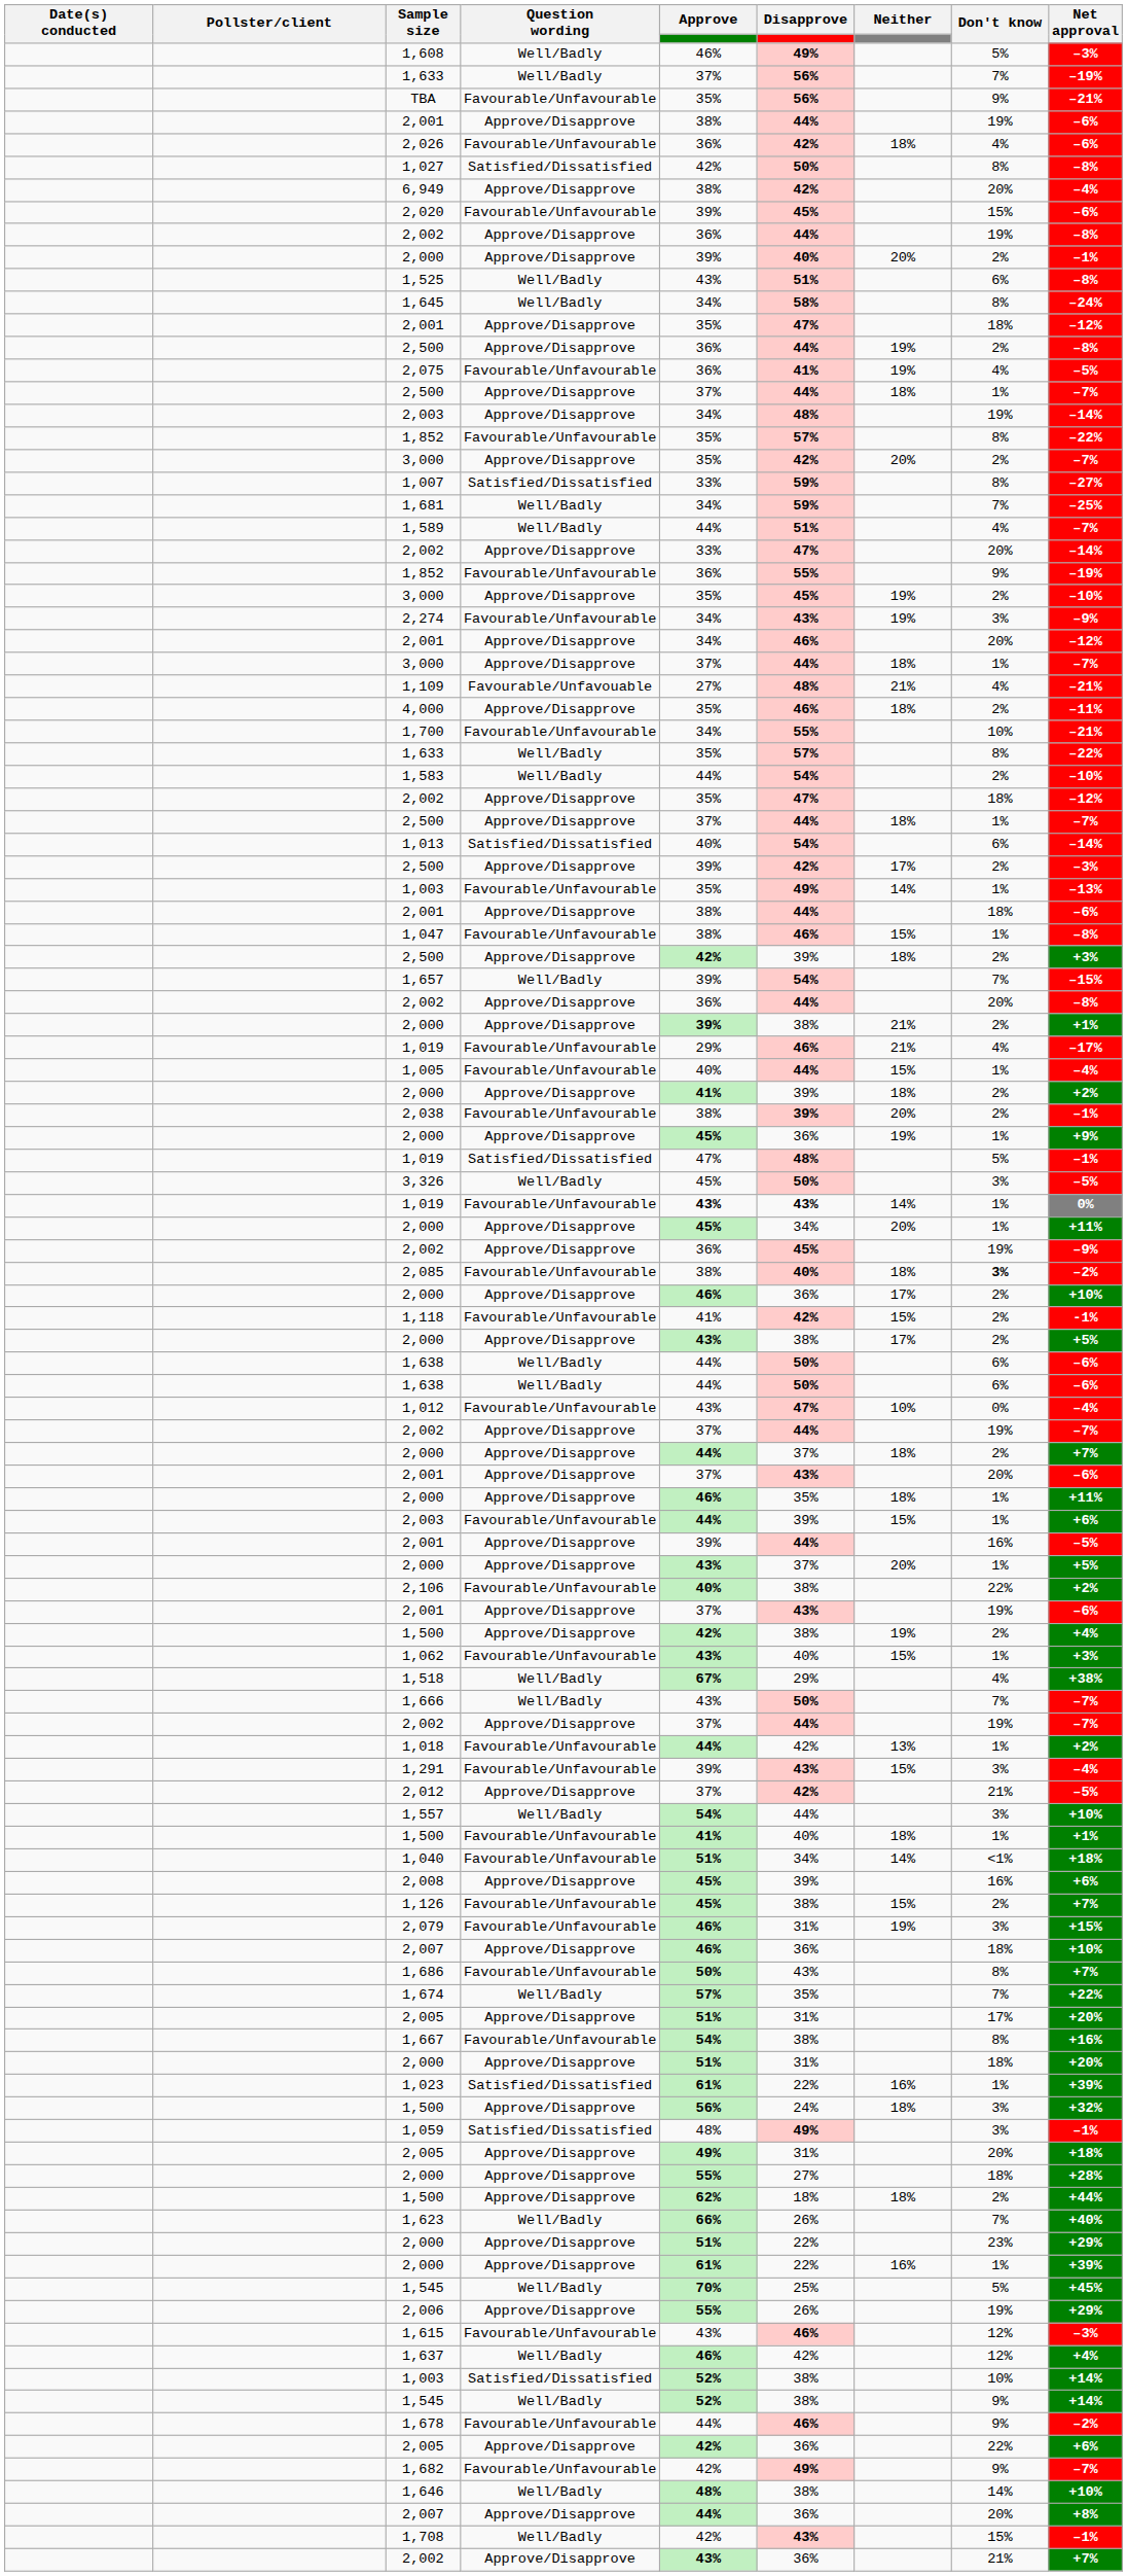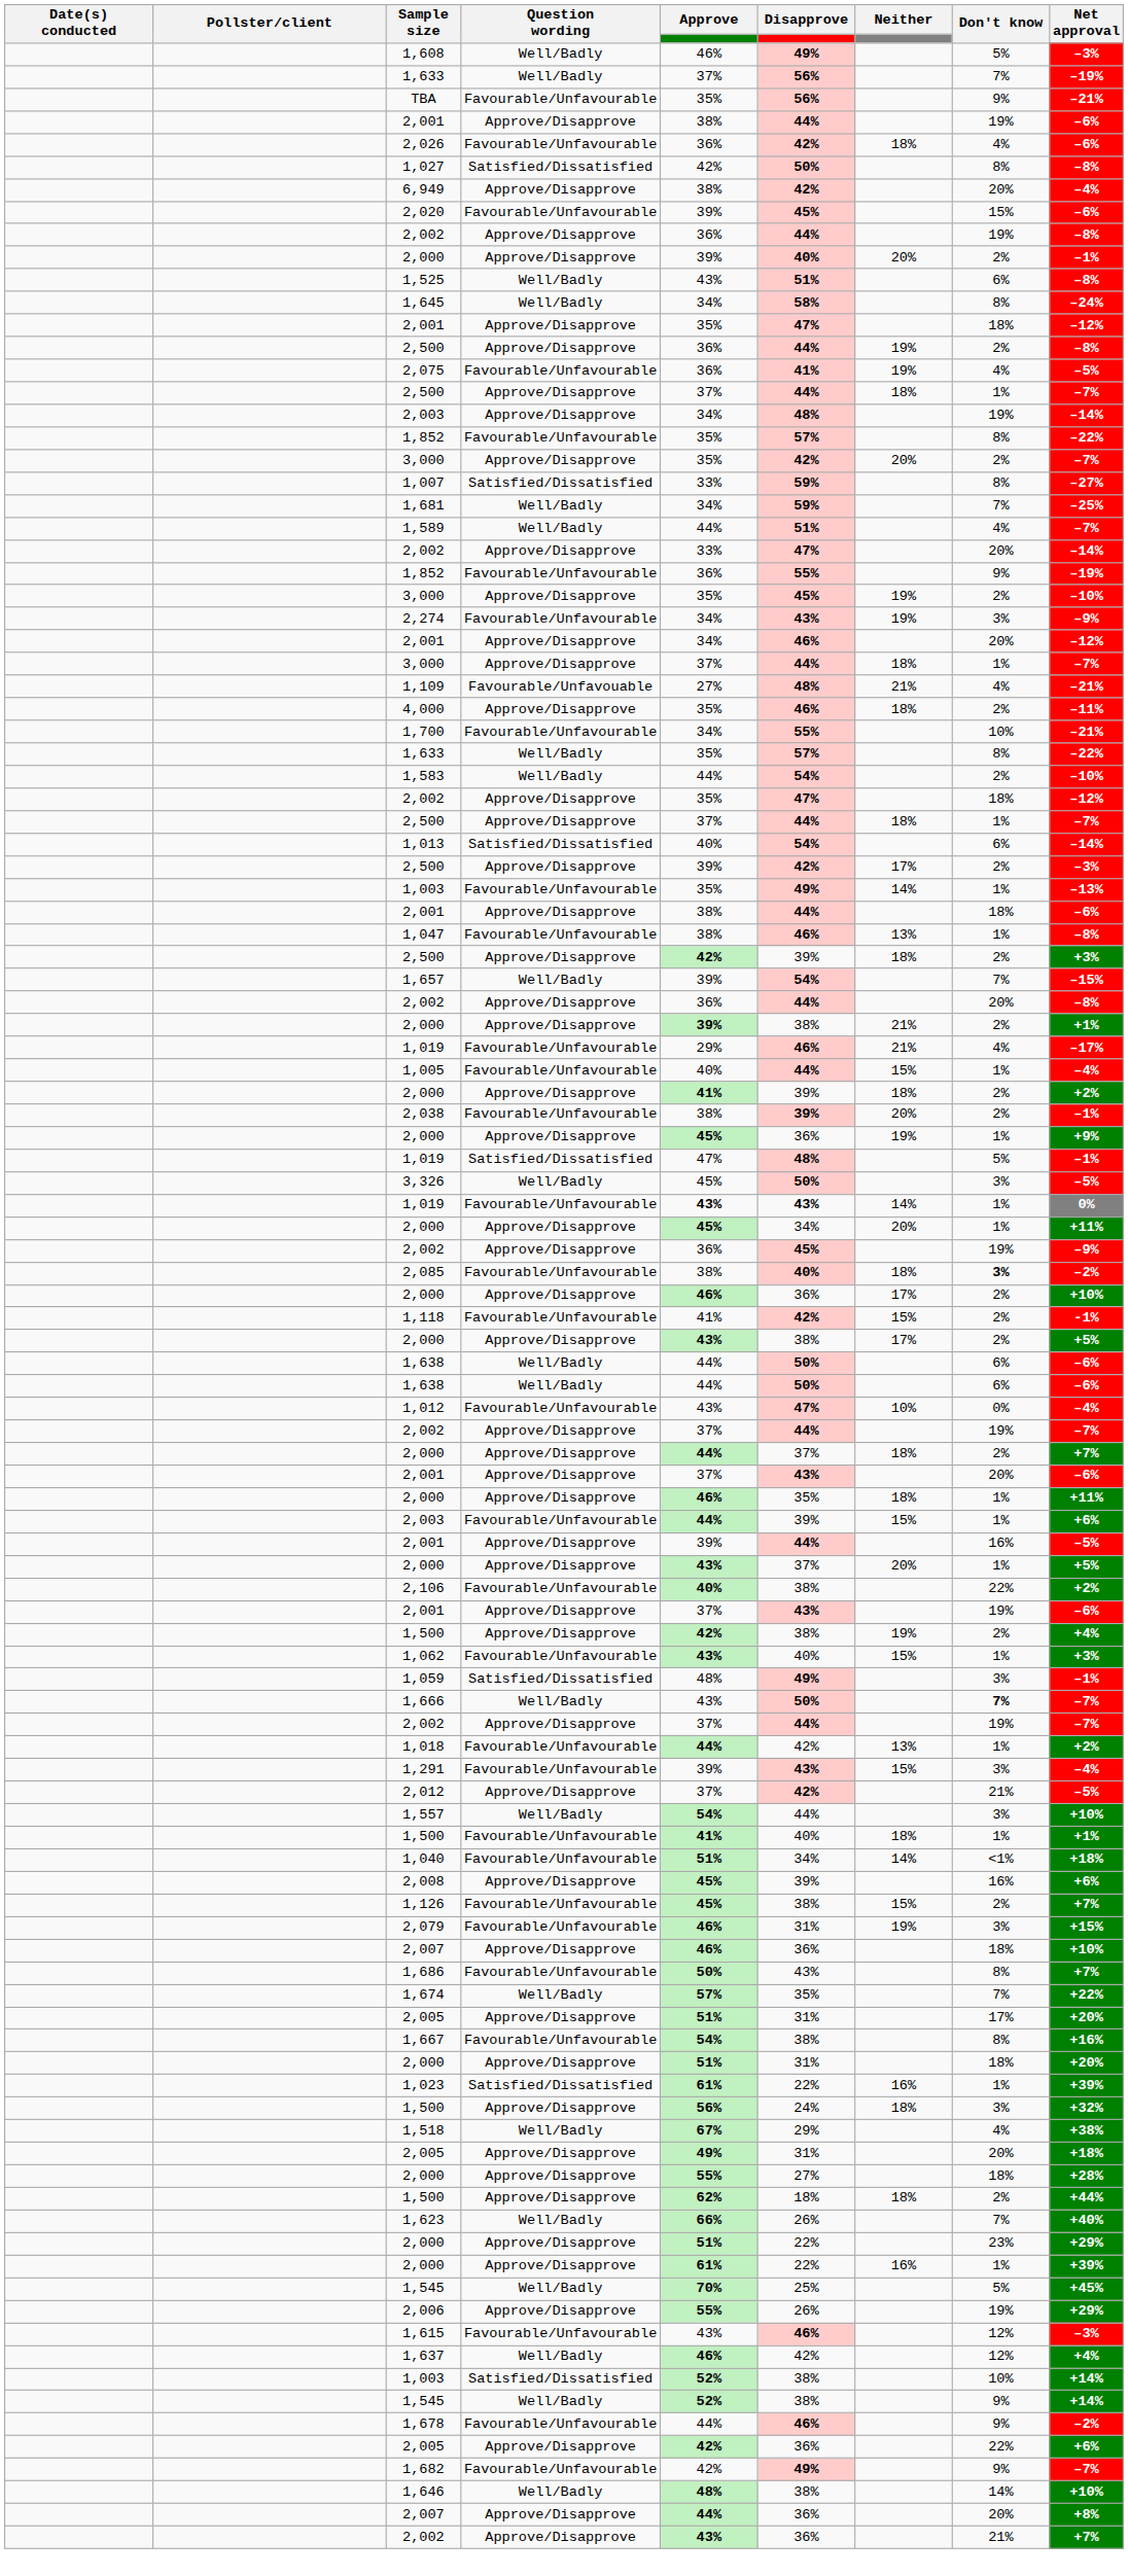1,047 | Neither: 15% -> 13%
rows swapped: 1,059 <-> 1,518
1,666 | Don't know: normal -> bold
- row: 1,708 | Well/Badly | 42% | 43% | 15% | –1%
